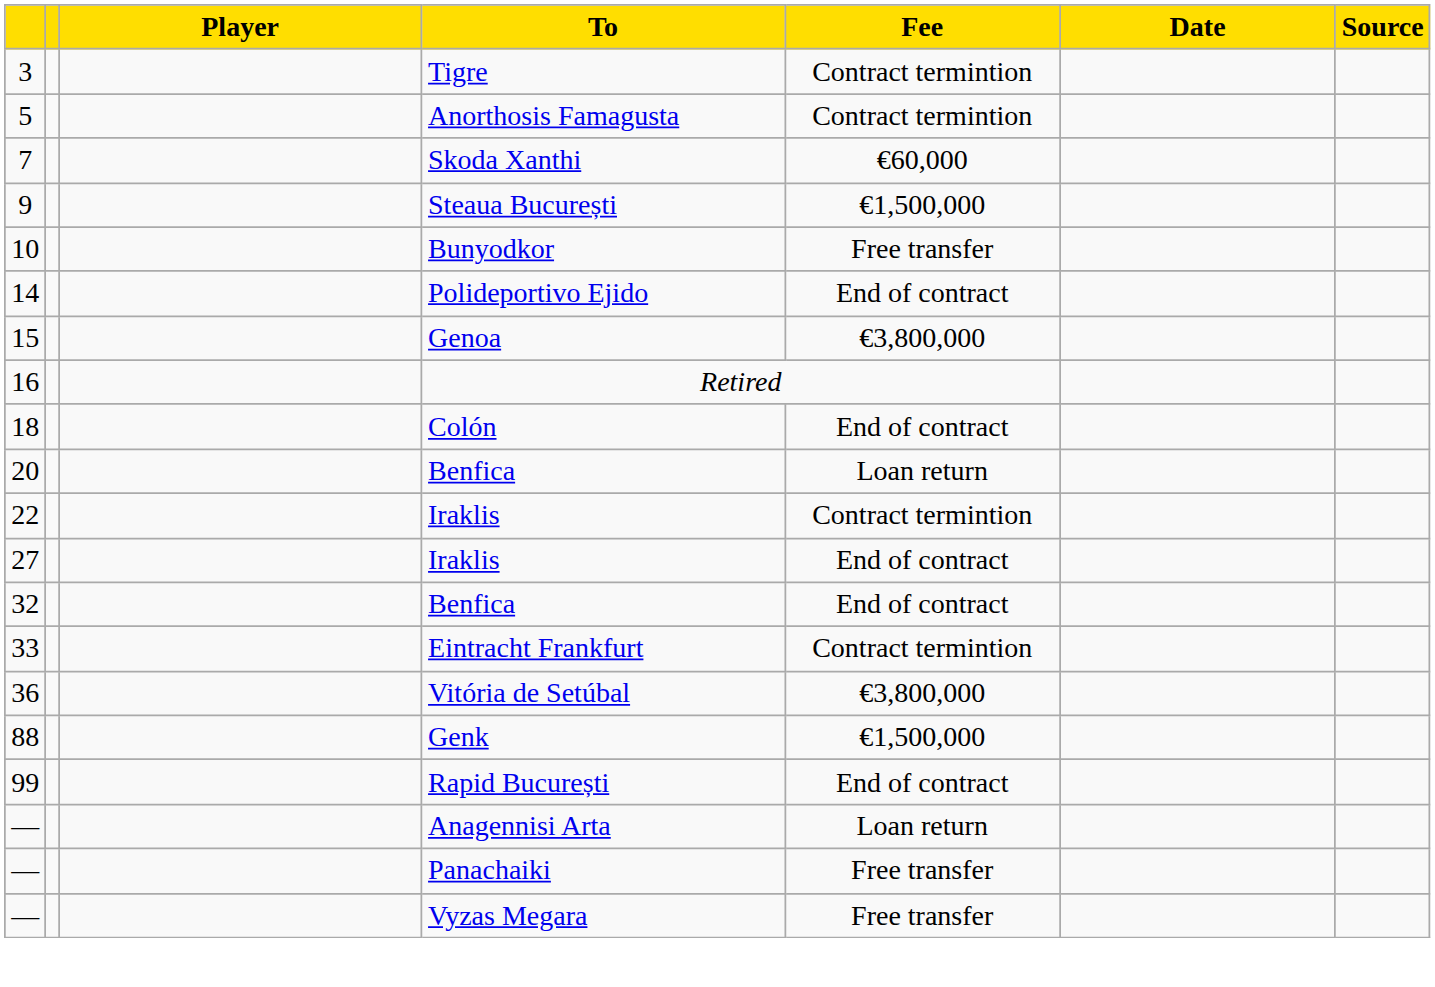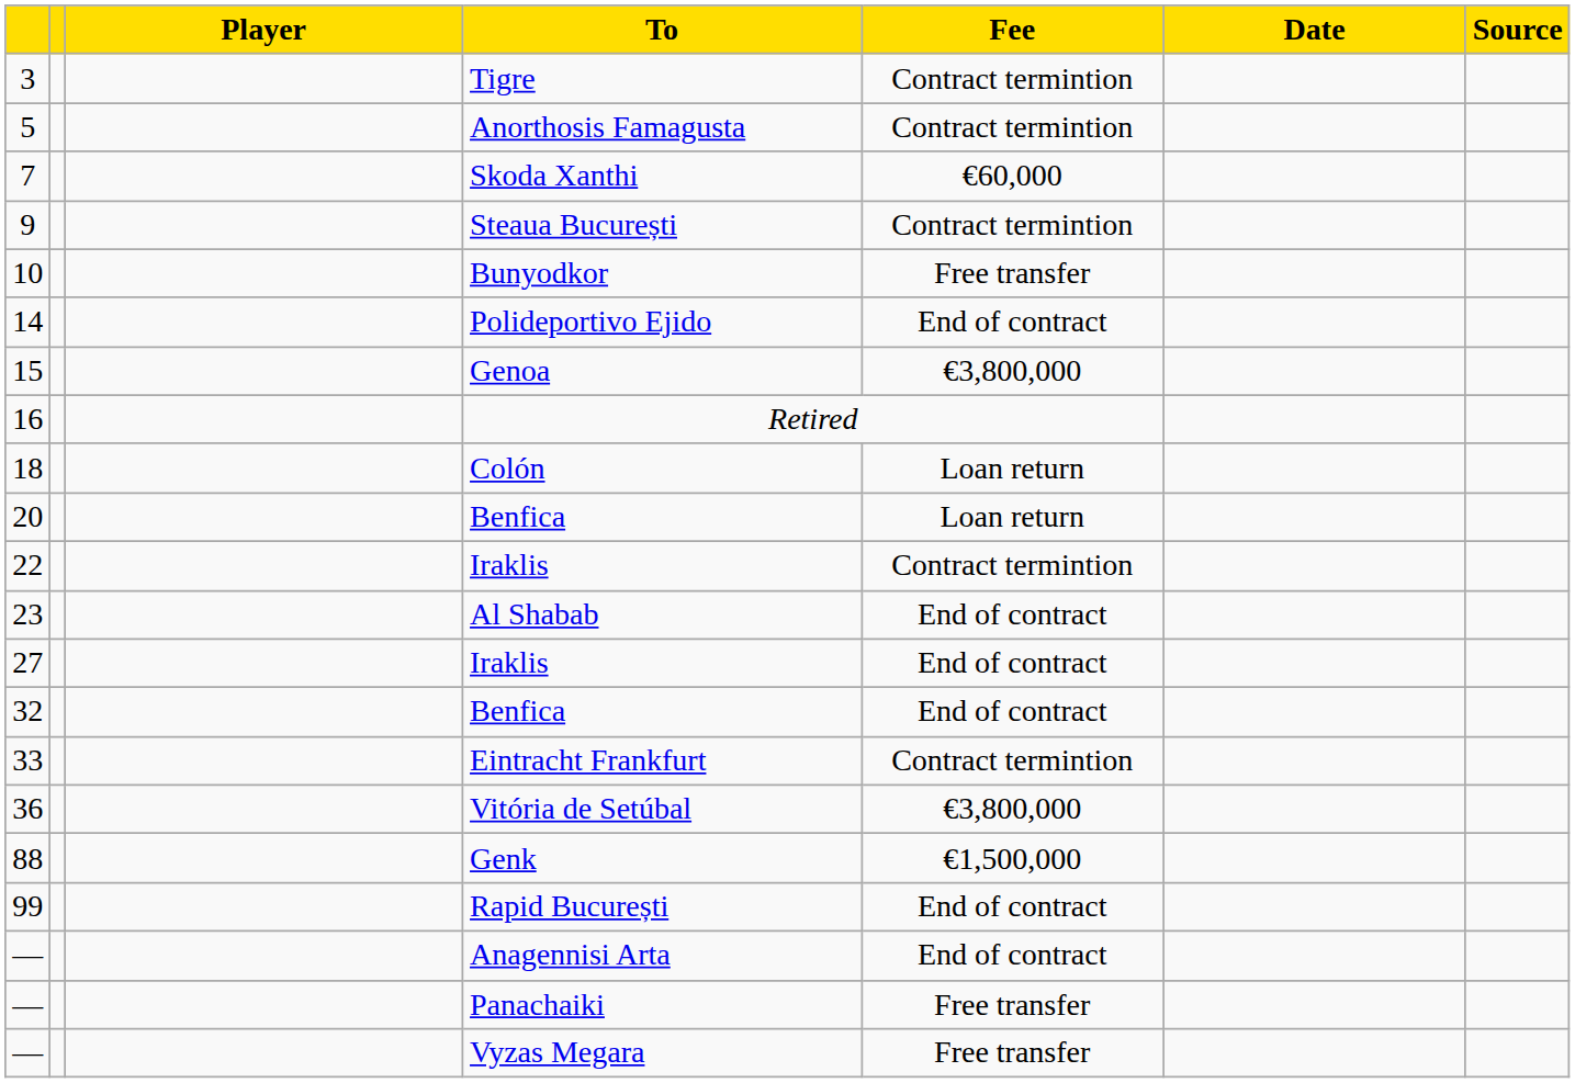Steaua București | Fee: €1,500,000 -> Contract termintion
Colón | Fee: End of contract -> Loan return
+ row: 23 | Al Shabab | End of contract
Anagennisi Arta | Fee: Loan return -> End of contract
